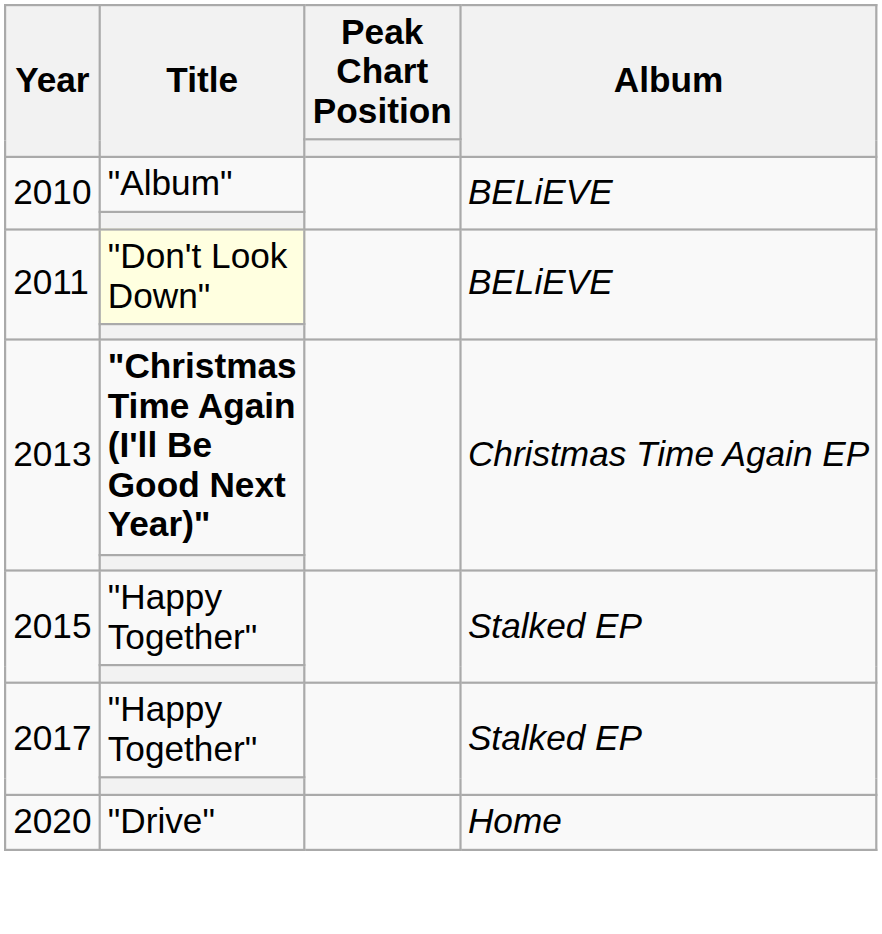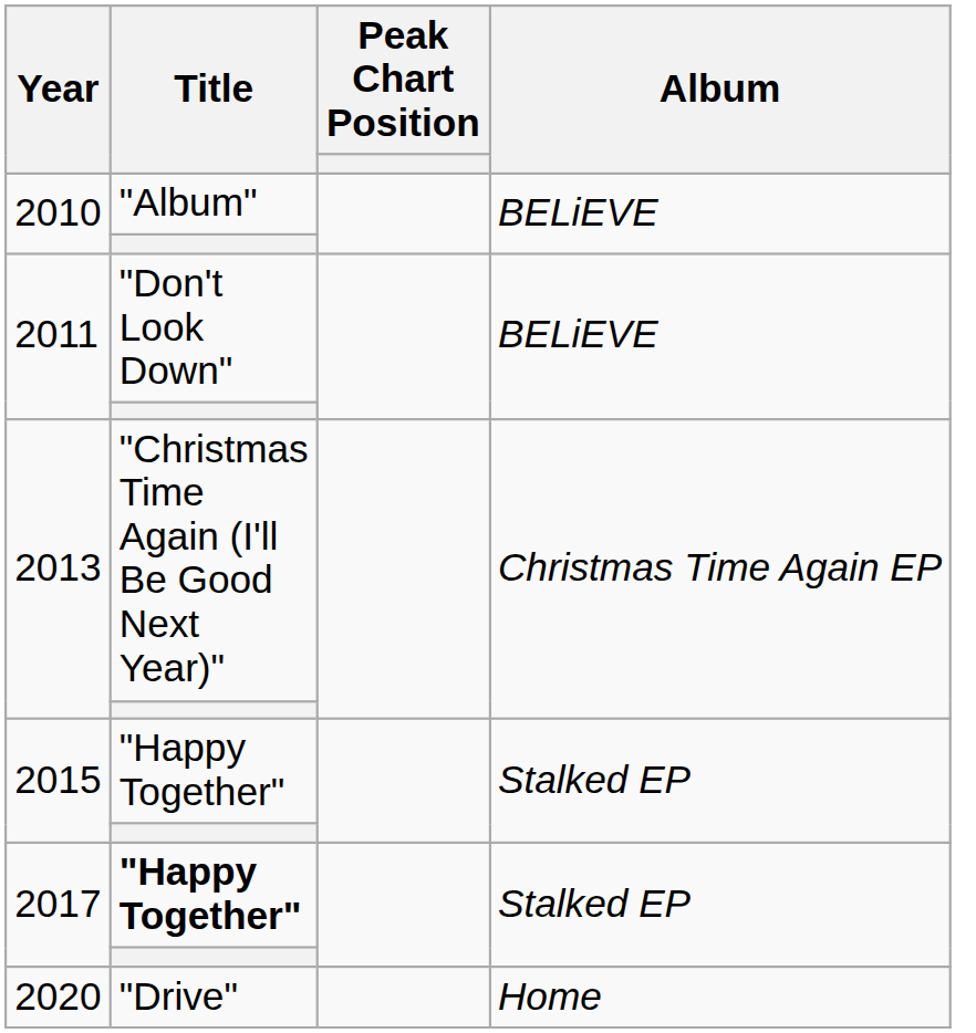2011 / "Don't Look Down" | Title: lightyellow background -> no background
2013 / "Christmas Time Again (I'll Be Good Next Year)" | Title: bold -> normal
2017 / "Happy Together" | Title: normal -> bold
